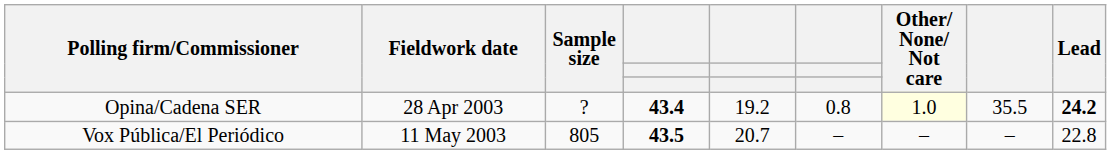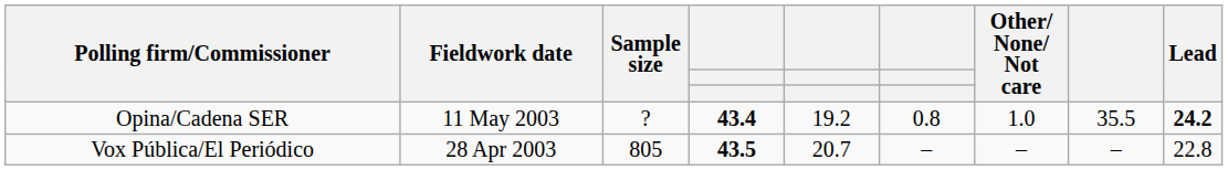Opina/Cadena SER | Fieldwork date: 28 Apr 2003 -> 11 May 2003
Opina/Cadena SER | Other/ None/ Not care: lightyellow background -> no background
Vox Pública/El Periódico | Fieldwork date: 11 May 2003 -> 28 Apr 2003
